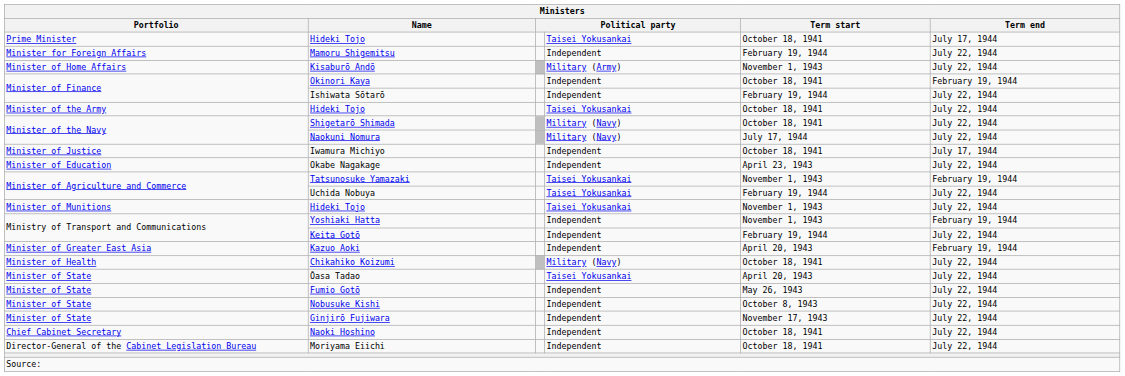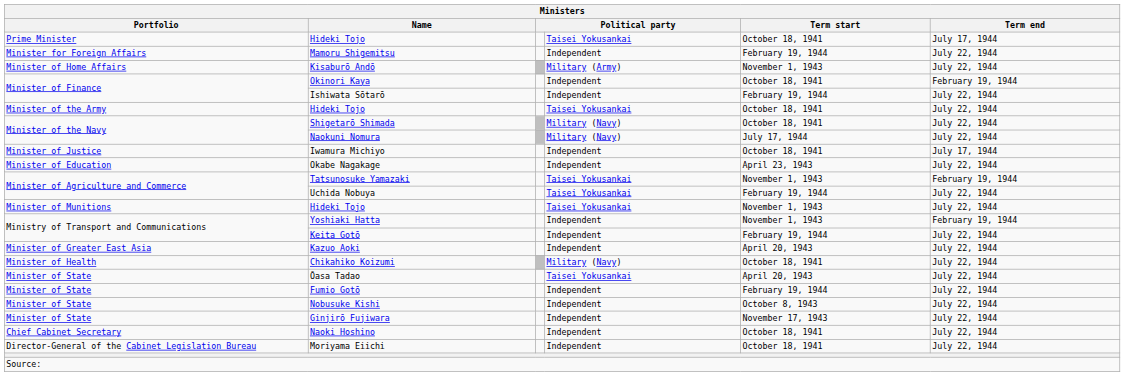Kazuo Aoki | Term end: February 19, 1944 -> July 22, 1944
Fumio Gotō | Term start: May 26, 1943 -> February 19, 1944
